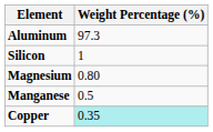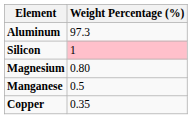Silicon | Weight Percentage (%): no background -> pink background
Copper | Weight Percentage (%): paleturquoise background -> no background
